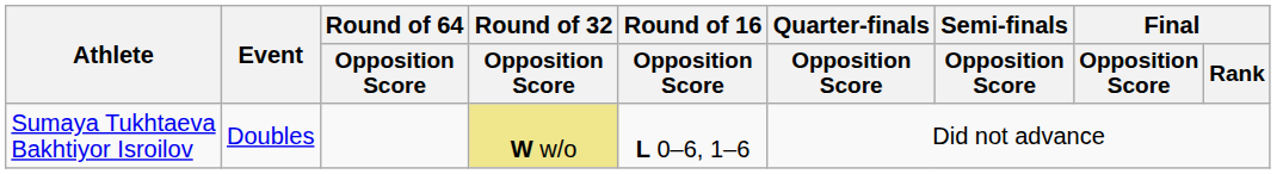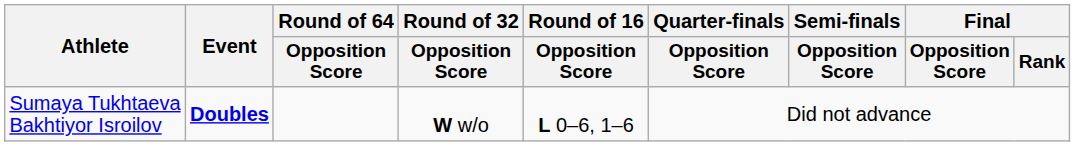Sumaya Tukhtaeva Bakhtiyor Isroilov | Event: normal -> bold
Sumaya Tukhtaeva Bakhtiyor Isroilov | Round of 32 / Opposition Score: khaki background -> no background
